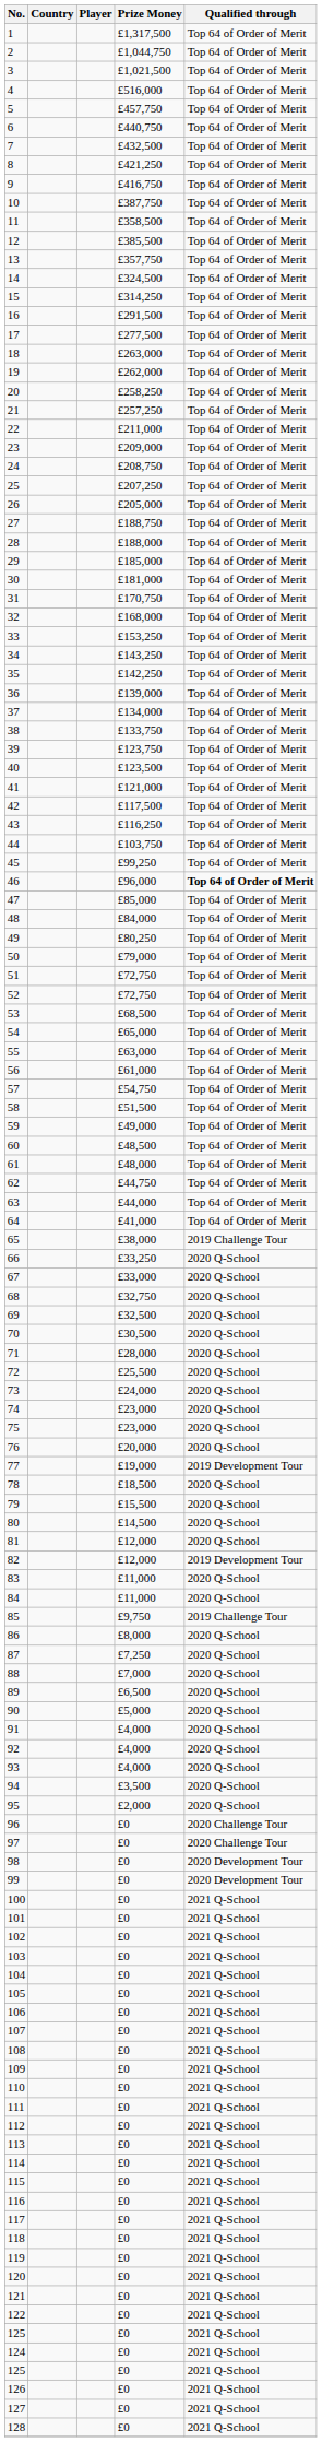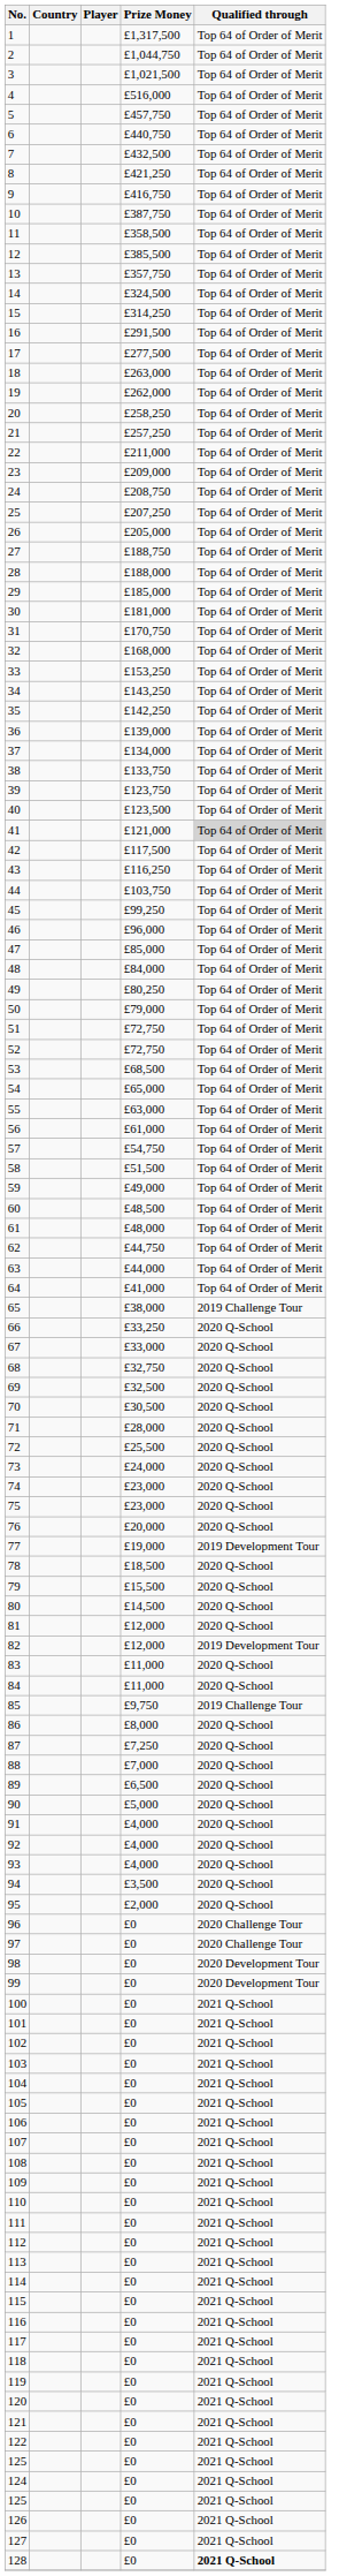41 | Qualified through: no background -> lightgrey background
46 | Qualified through: bold -> normal
128 | Qualified through: normal -> bold
